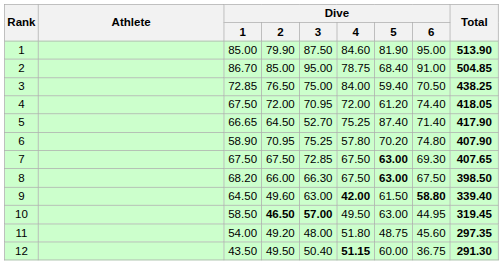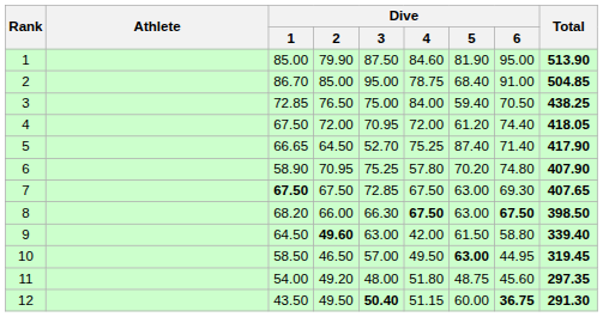7 | Dive / 1: normal -> bold
7 | Dive / 5: bold -> normal
8 | Dive / 4: normal -> bold
8 | Dive / 5: bold -> normal
8 | Dive / 6: normal -> bold
9 | Dive / 2: normal -> bold
9 | Dive / 4: bold -> normal
9 | Dive / 6: bold -> normal
10 | Dive / 2: bold -> normal
10 | Dive / 3: bold -> normal
10 | Dive / 5: normal -> bold
12 | Dive / 3: normal -> bold
12 | Dive / 4: bold -> normal
12 | Dive / 6: normal -> bold
